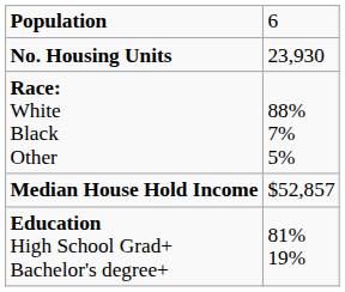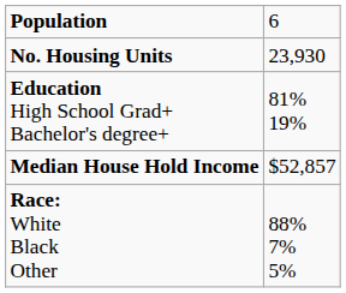rows swapped: Race: White Black Other <-> Education High School Grad+ Bachelor's degree+
